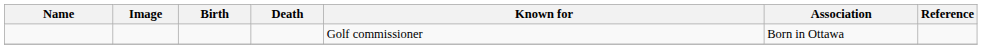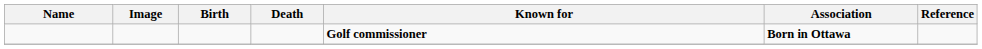row 2 | Known for: normal -> bold
row 2 | Association: normal -> bold
